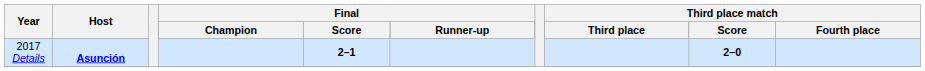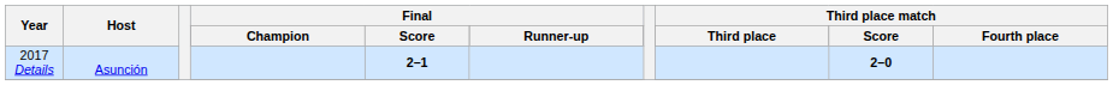2017 Details | Host: bold -> normal
